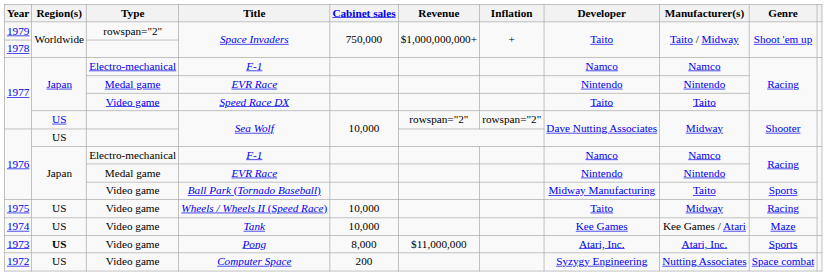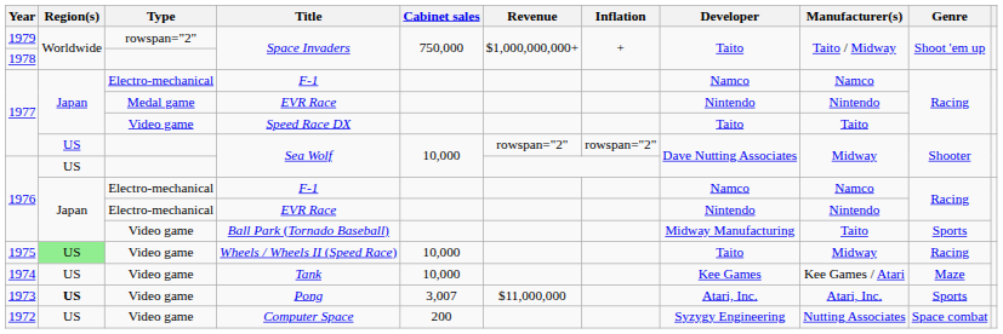1976 / EVR Race | Type: Medal game -> Electro-mechanical
Wheels / Wheels II (Speed Race) | Region(s): no background -> lightgreen background
Pong | Cabinet sales: 8,000 -> 3,007
